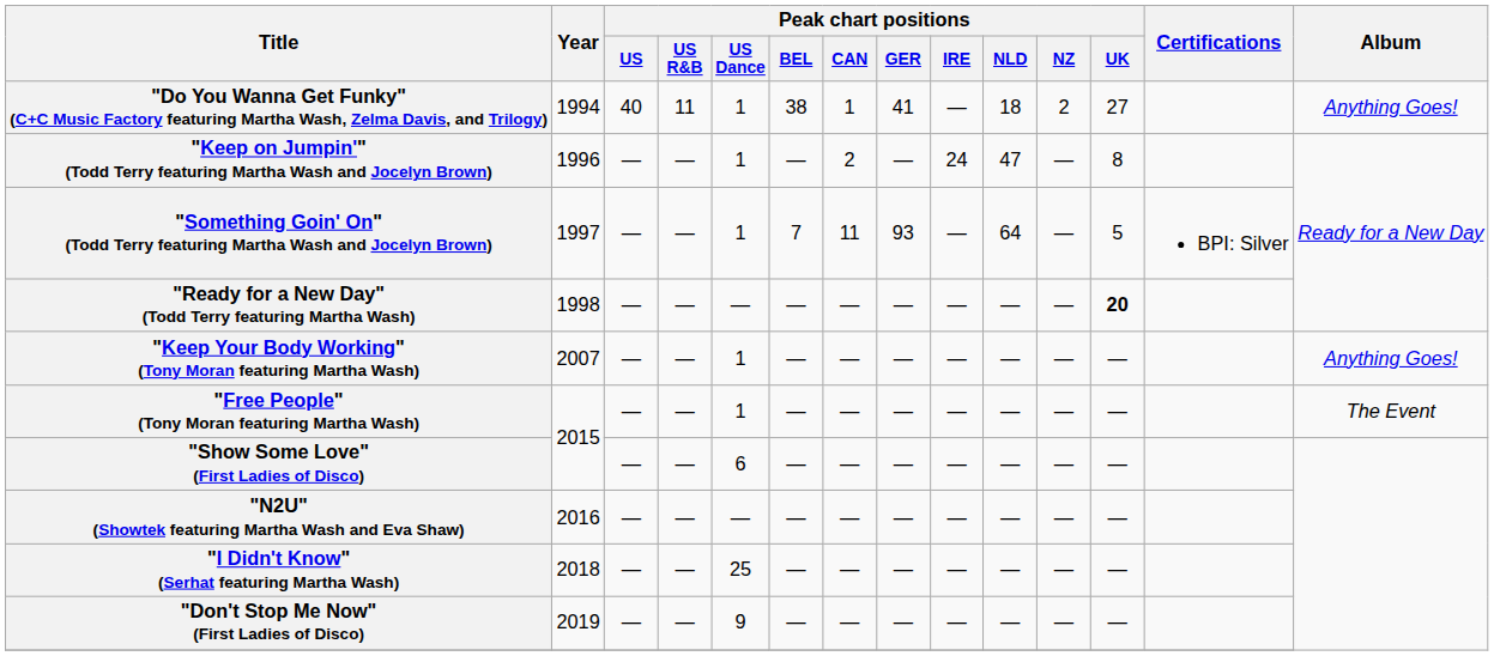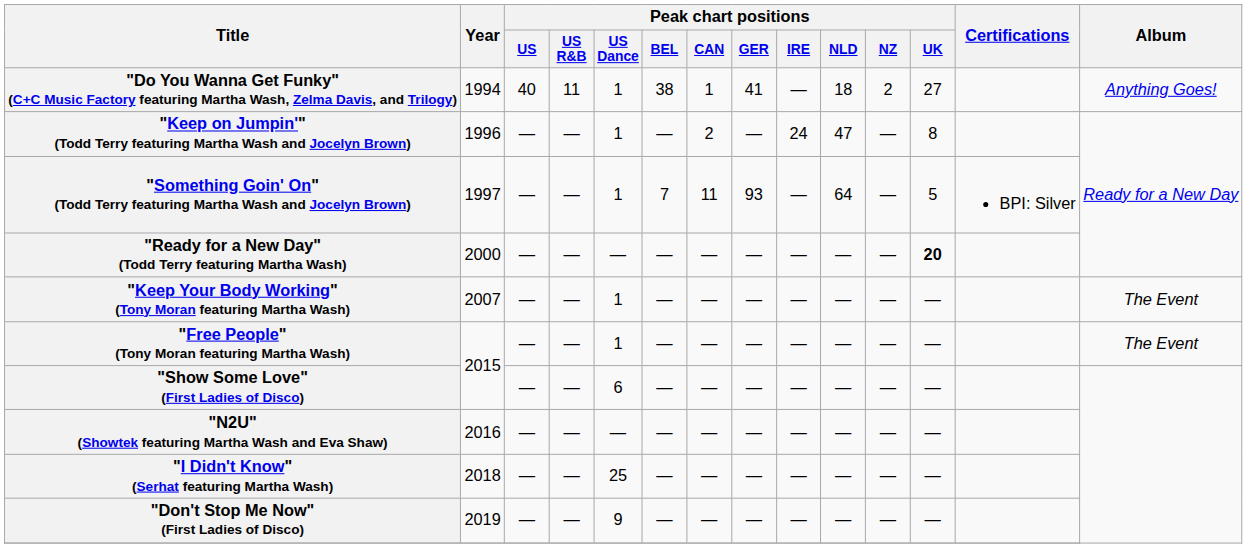"Ready for a New Day" (Todd Terry featuring Martha Wash) | Year: 1998 -> 2000
"Keep Your Body Working" (Tony Moran featuring Martha Wash) | Album: Anything Goes! -> The Event
